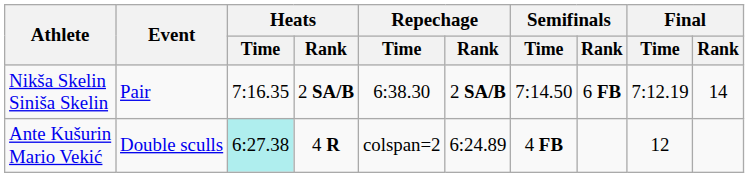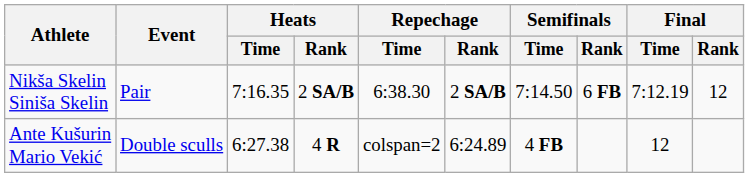Nikša Skelin Siniša Skelin | Final / Rank: 14 -> 12
Ante Kušurin Mario Vekić | Heats / Time: paleturquoise background -> no background
